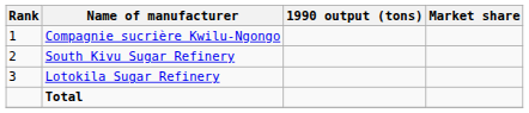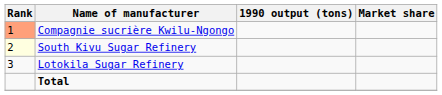Compagnie sucrière Kwilu-Ngongo | Rank: no background -> lightsalmon background
South Kivu Sugar Refinery | Rank: no background -> lightyellow background
